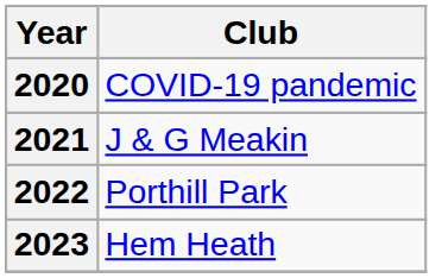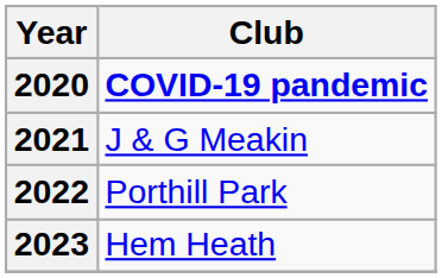2020 | Club: normal -> bold
